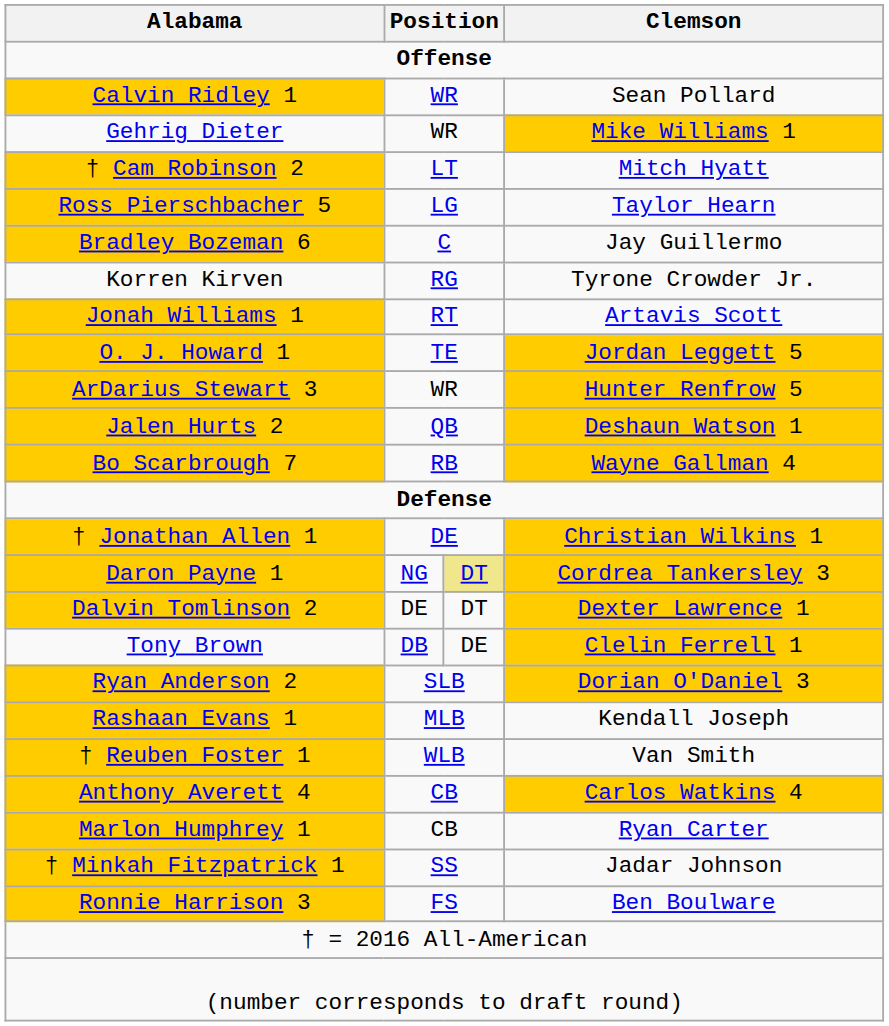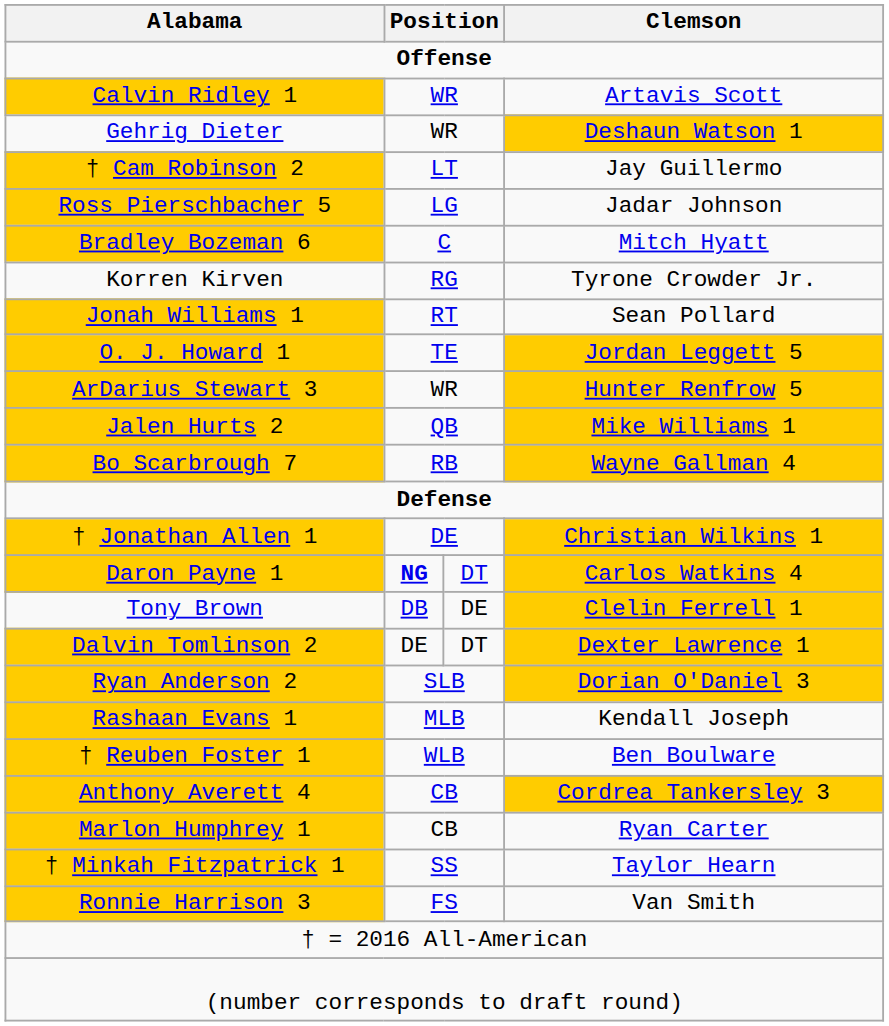Calvin Ridley 1 | Clemson: Sean Pollard -> Artavis Scott
Gehrig Dieter | Clemson: Mike Williams 1 -> Deshaun Watson 1
† Cam Robinson 2 | Clemson: Mitch Hyatt -> Jay Guillermo
Ross Pierschbacher 5 | Clemson: Taylor Hearn -> Jadar Johnson
Bradley Bozeman 6 | Clemson: Jay Guillermo -> Mitch Hyatt
Jonah Williams 1 | Clemson: Artavis Scott -> Sean Pollard
Jalen Hurts 2 | Clemson: Deshaun Watson 1 -> Mike Williams 1
Daron Payne 1 | column 2: normal -> bold
Daron Payne 1 | column 3: khaki background -> no background
Daron Payne 1 | Clemson: Cordrea Tankersley 3 -> Carlos Watkins 4
rows swapped: Dalvin Tomlinson 2 <-> Tony Brown
† Reuben Foster 1 | Clemson: Van Smith -> Ben Boulware
Anthony Averett 4 | Clemson: Carlos Watkins 4 -> Cordrea Tankersley 3
† Minkah Fitzpatrick 1 | Clemson: Jadar Johnson -> Taylor Hearn
Ronnie Harrison 3 | Clemson: Ben Boulware -> Van Smith
